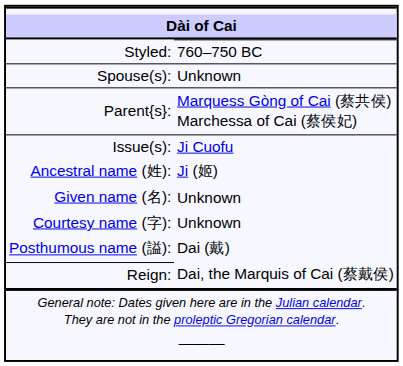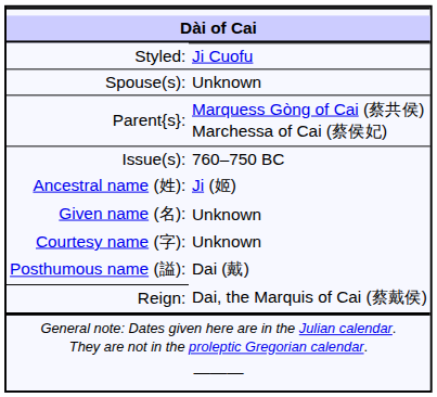row 2 | column 2: 760–750 BC -> Ji Cuofu
row 5 | column 2: Ji Cuofu -> 760–750 BC
